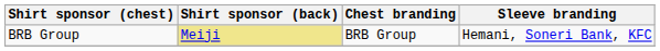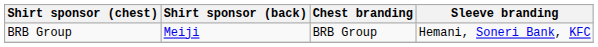row 2 | Shirt sponsor (back): khaki background -> no background
